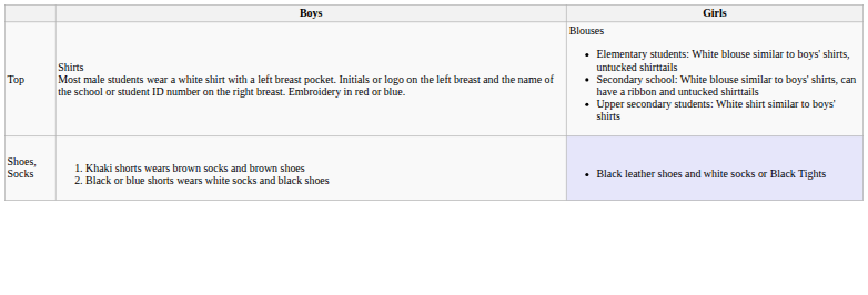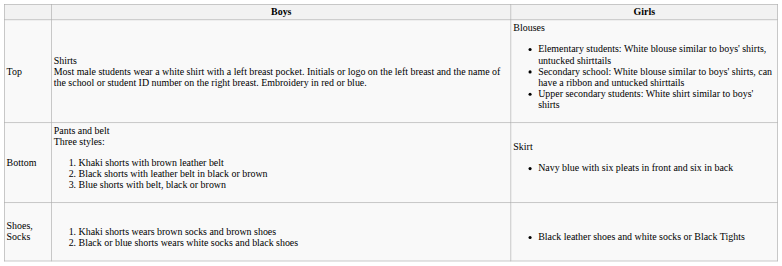+ row: Bottom | Pants and belt Three styles: Khaki shorts with brown leather belt Black shorts with leather belt in black or brown Blue shorts with belt, black or brown | Skirt Navy blue with six pleats in front and six in back
Shoes, Socks | Girls: lavender background -> no background
